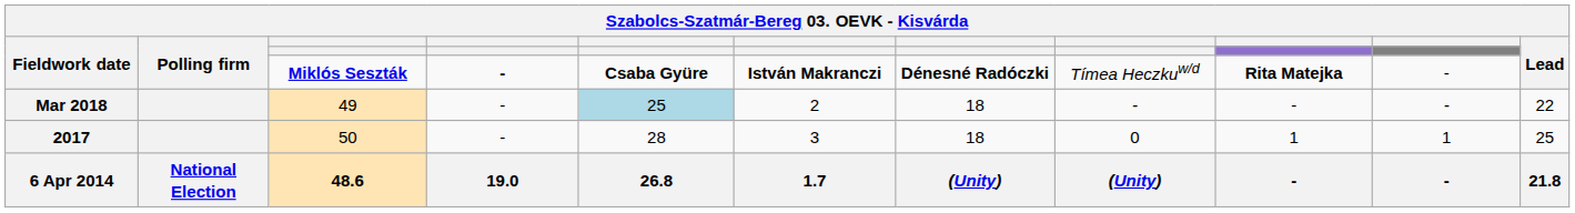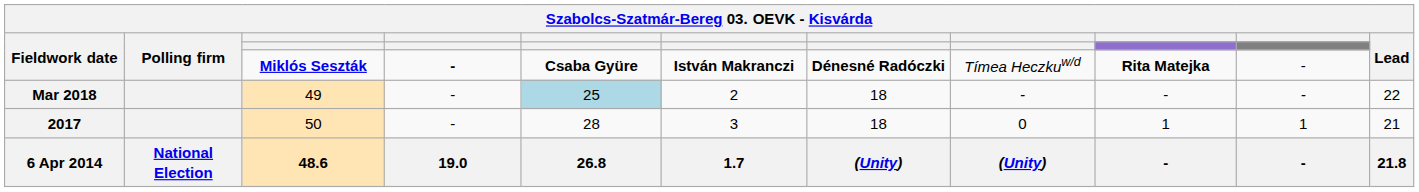2017 | Lead: 25 -> 21
